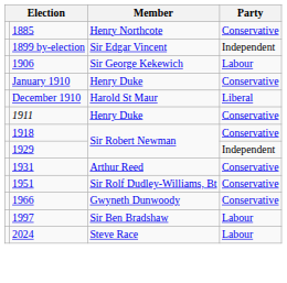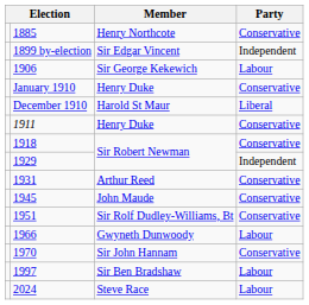+ row: 1945 | John Maude | Conservative
1966 | Party: Conservative -> Labour
+ row: 1970 | Sir John Hannam | Conservative
